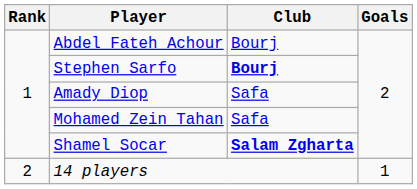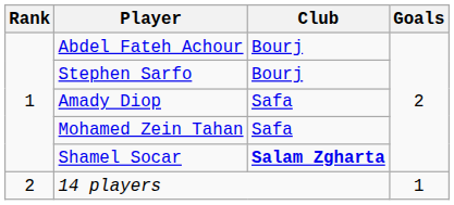Stephen Sarfo | Club: bold -> normal
